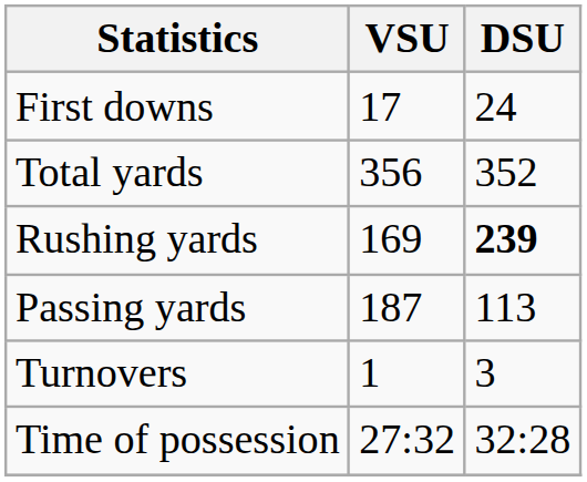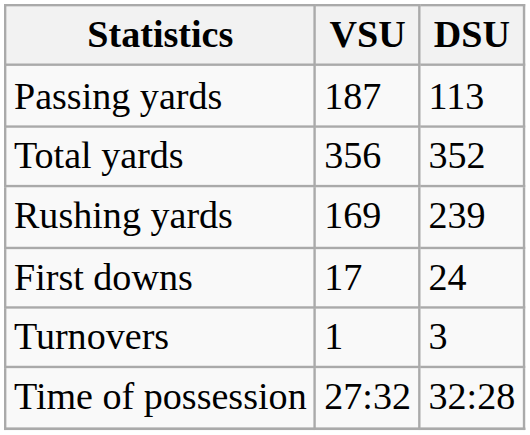rows swapped: First downs <-> Passing yards
Rushing yards | DSU: bold -> normal
